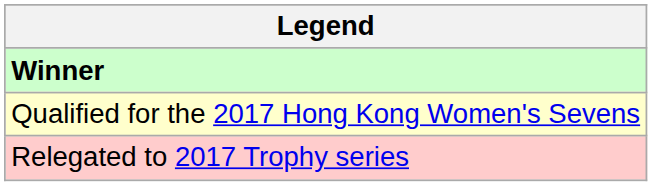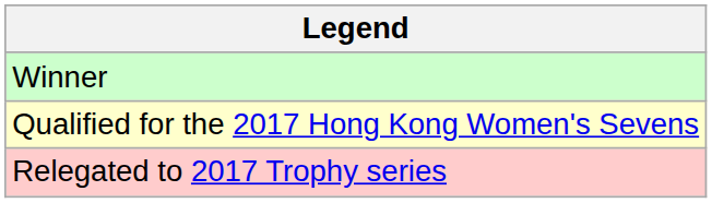row 2 | column 1: bold -> normal
